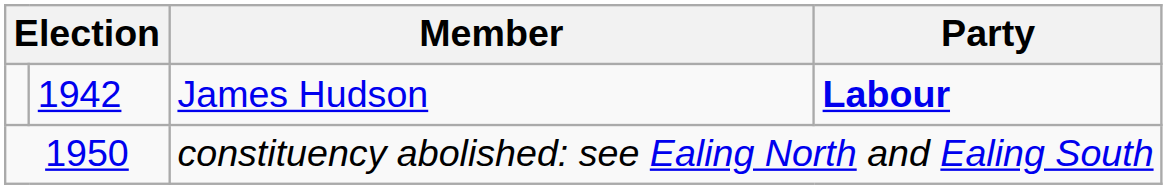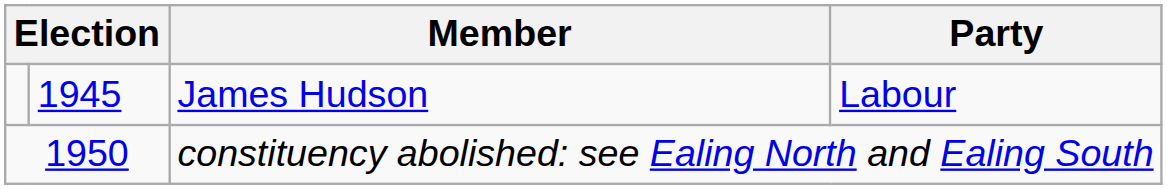James Hudson | column 2: 1942 -> 1945
James Hudson | Party: bold -> normal
